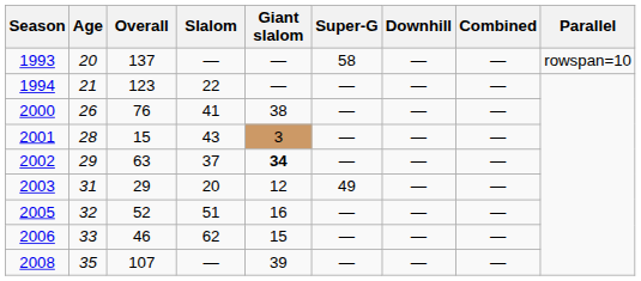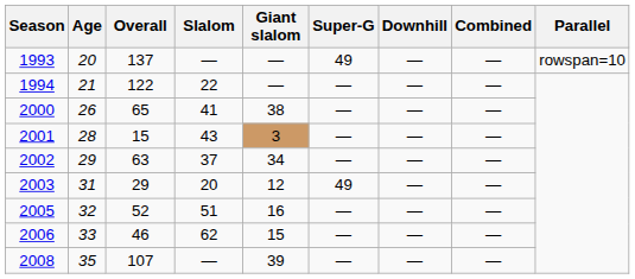1993 | Super-G: 58 -> 49
1994 | Overall: 123 -> 122
2000 | Overall: 76 -> 65
2002 | Giant slalom: bold -> normal
